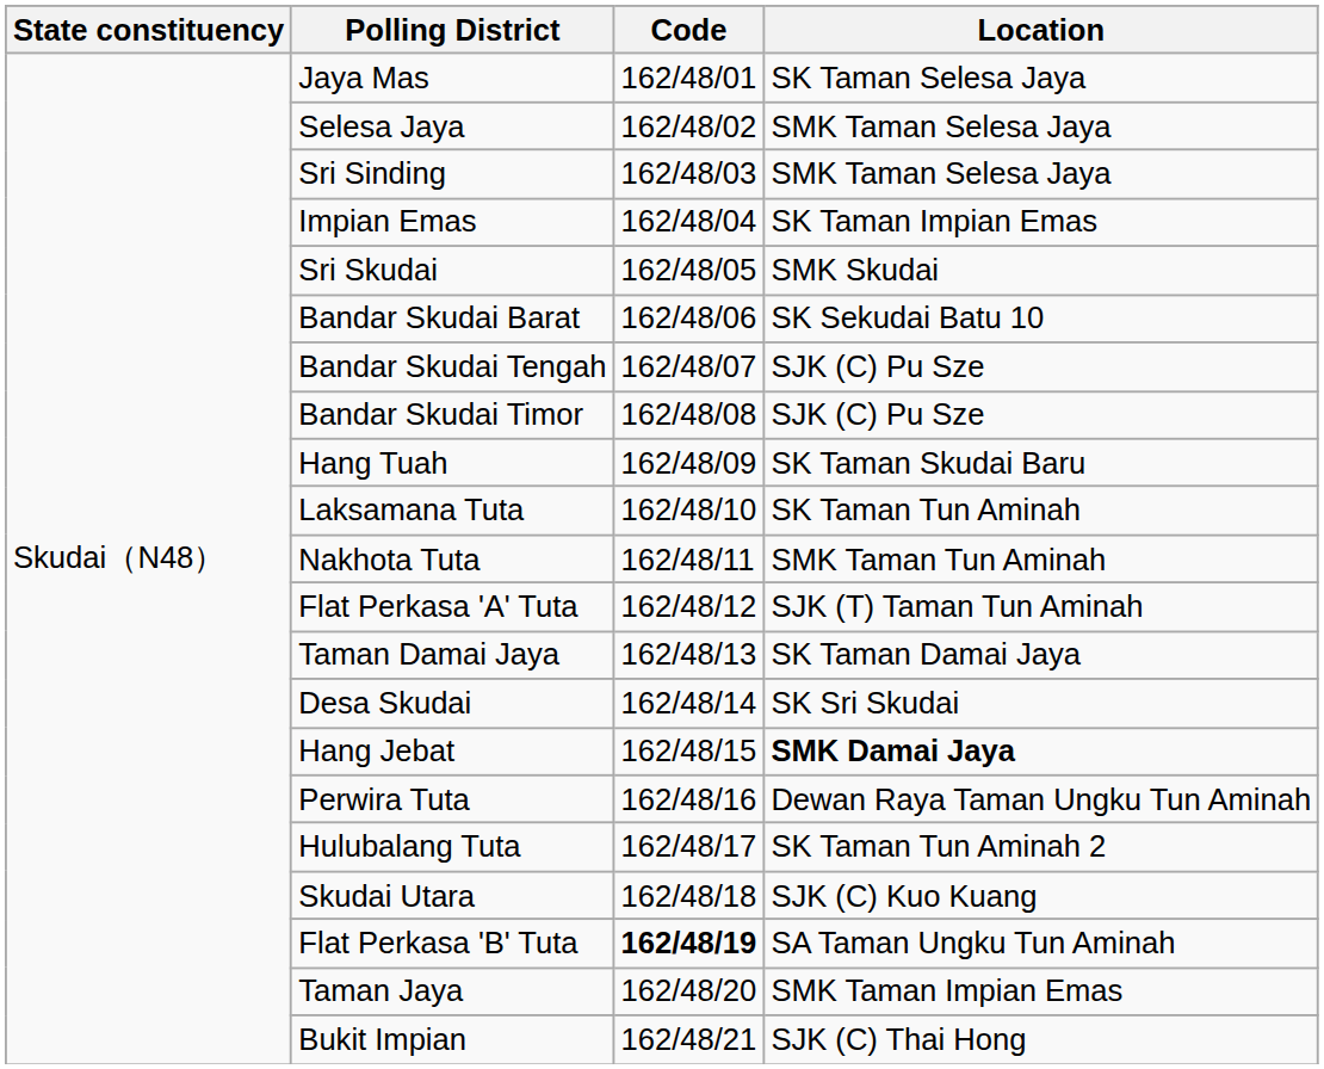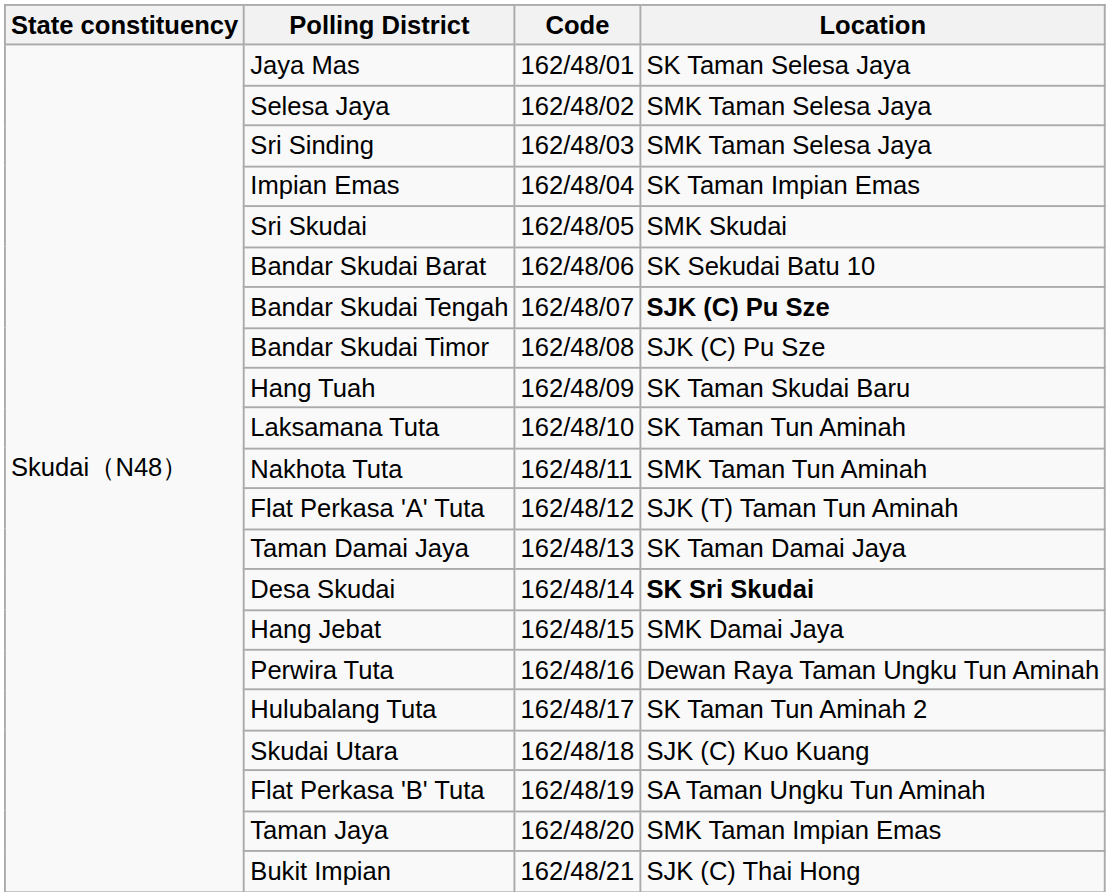Bandar Skudai Tengah | Location: normal -> bold
Desa Skudai | Location: normal -> bold
Hang Jebat | Location: bold -> normal
Flat Perkasa 'B' Tuta | Code: bold -> normal
